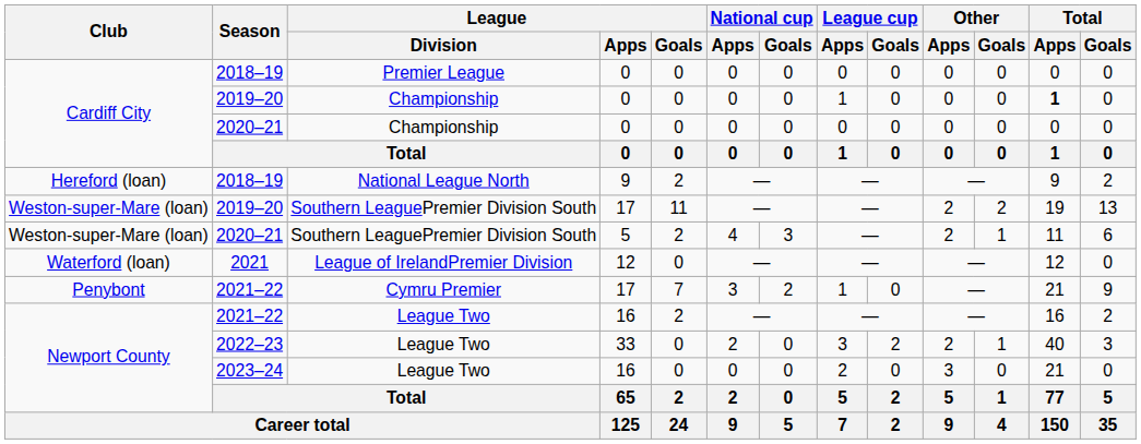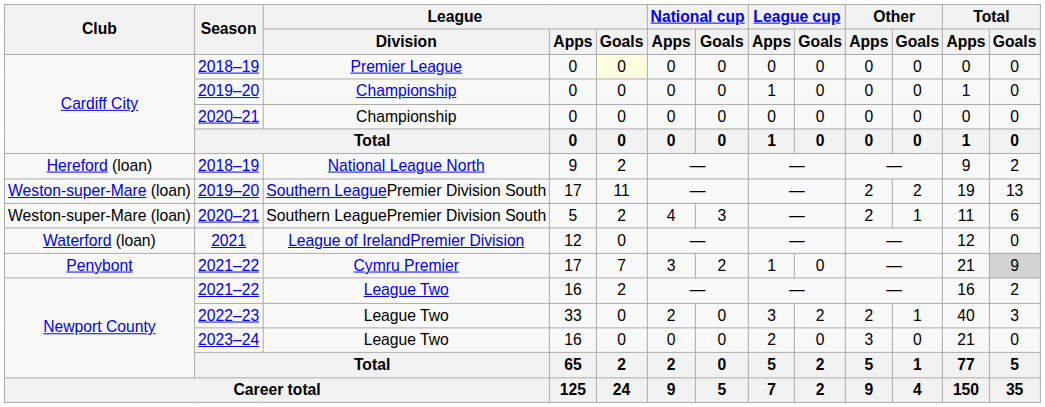2018–19 / Premier League | League / Goals: no background -> lightyellow background
2019–20 / Championship | Total / Apps: bold -> normal
2021–22 / Cymru Premier | Total / Goals: no background -> lightgrey background
